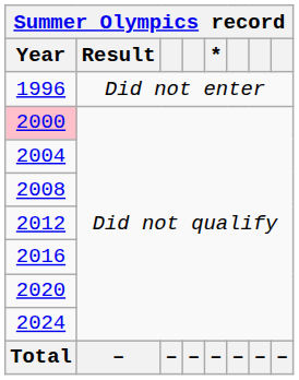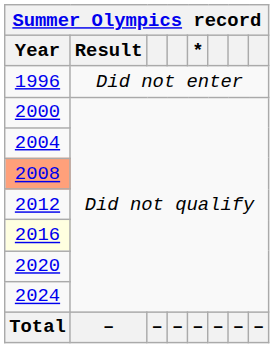2000 | Year: pink background -> no background
2008 | Year: no background -> lightsalmon background
2016 | Year: no background -> lightyellow background
